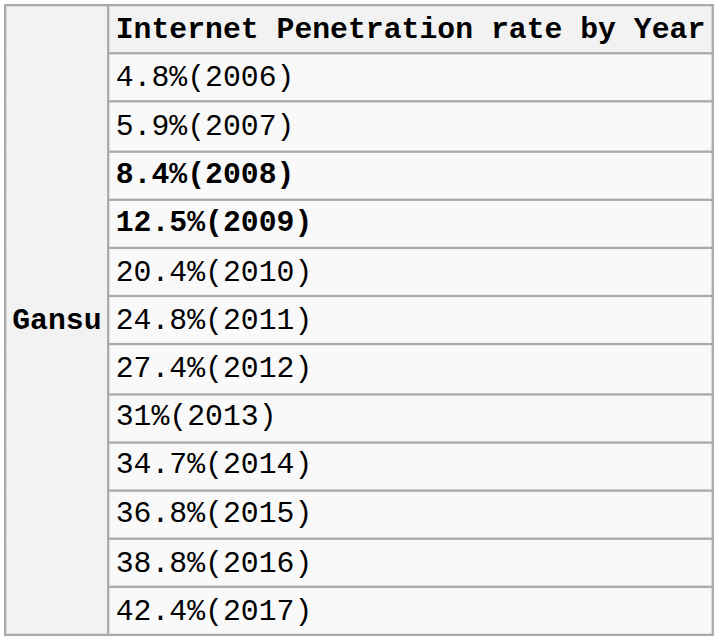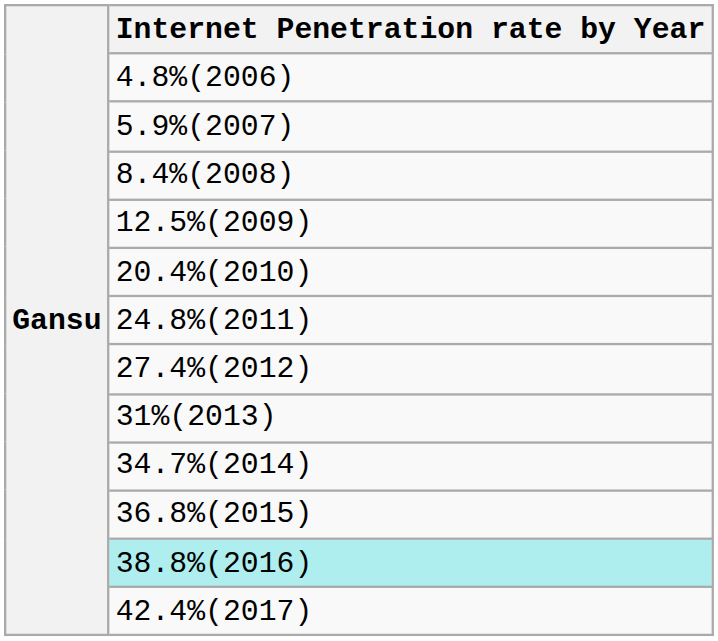8.4%(2008) | Internet Penetration rate by Year: bold -> normal
12.5%(2009) | Internet Penetration rate by Year: bold -> normal
38.8%(2016) | Internet Penetration rate by Year: no background -> paleturquoise background
